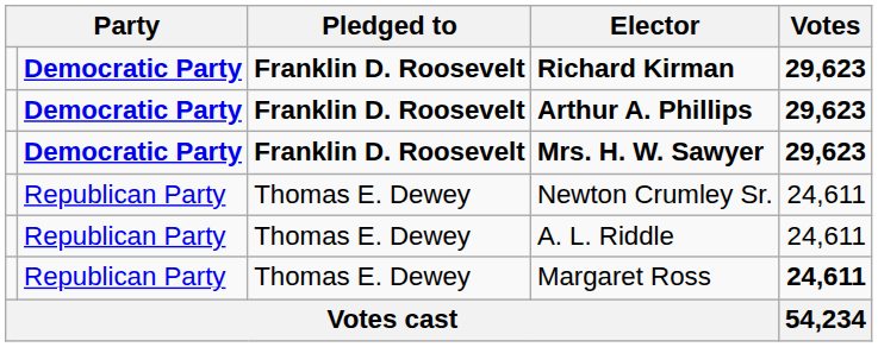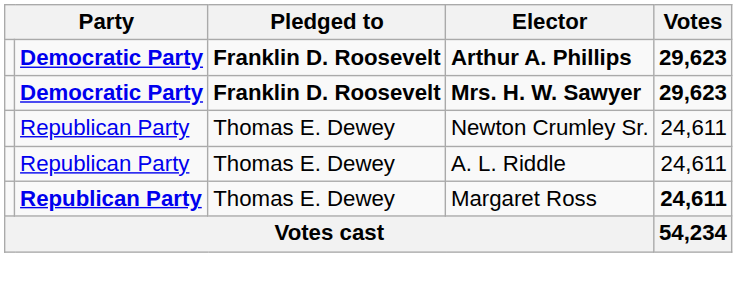- row: Democratic Party | Franklin D. Roosevelt | Richard Kirman | 29,623
Margaret Ross | column 2: normal -> bold
